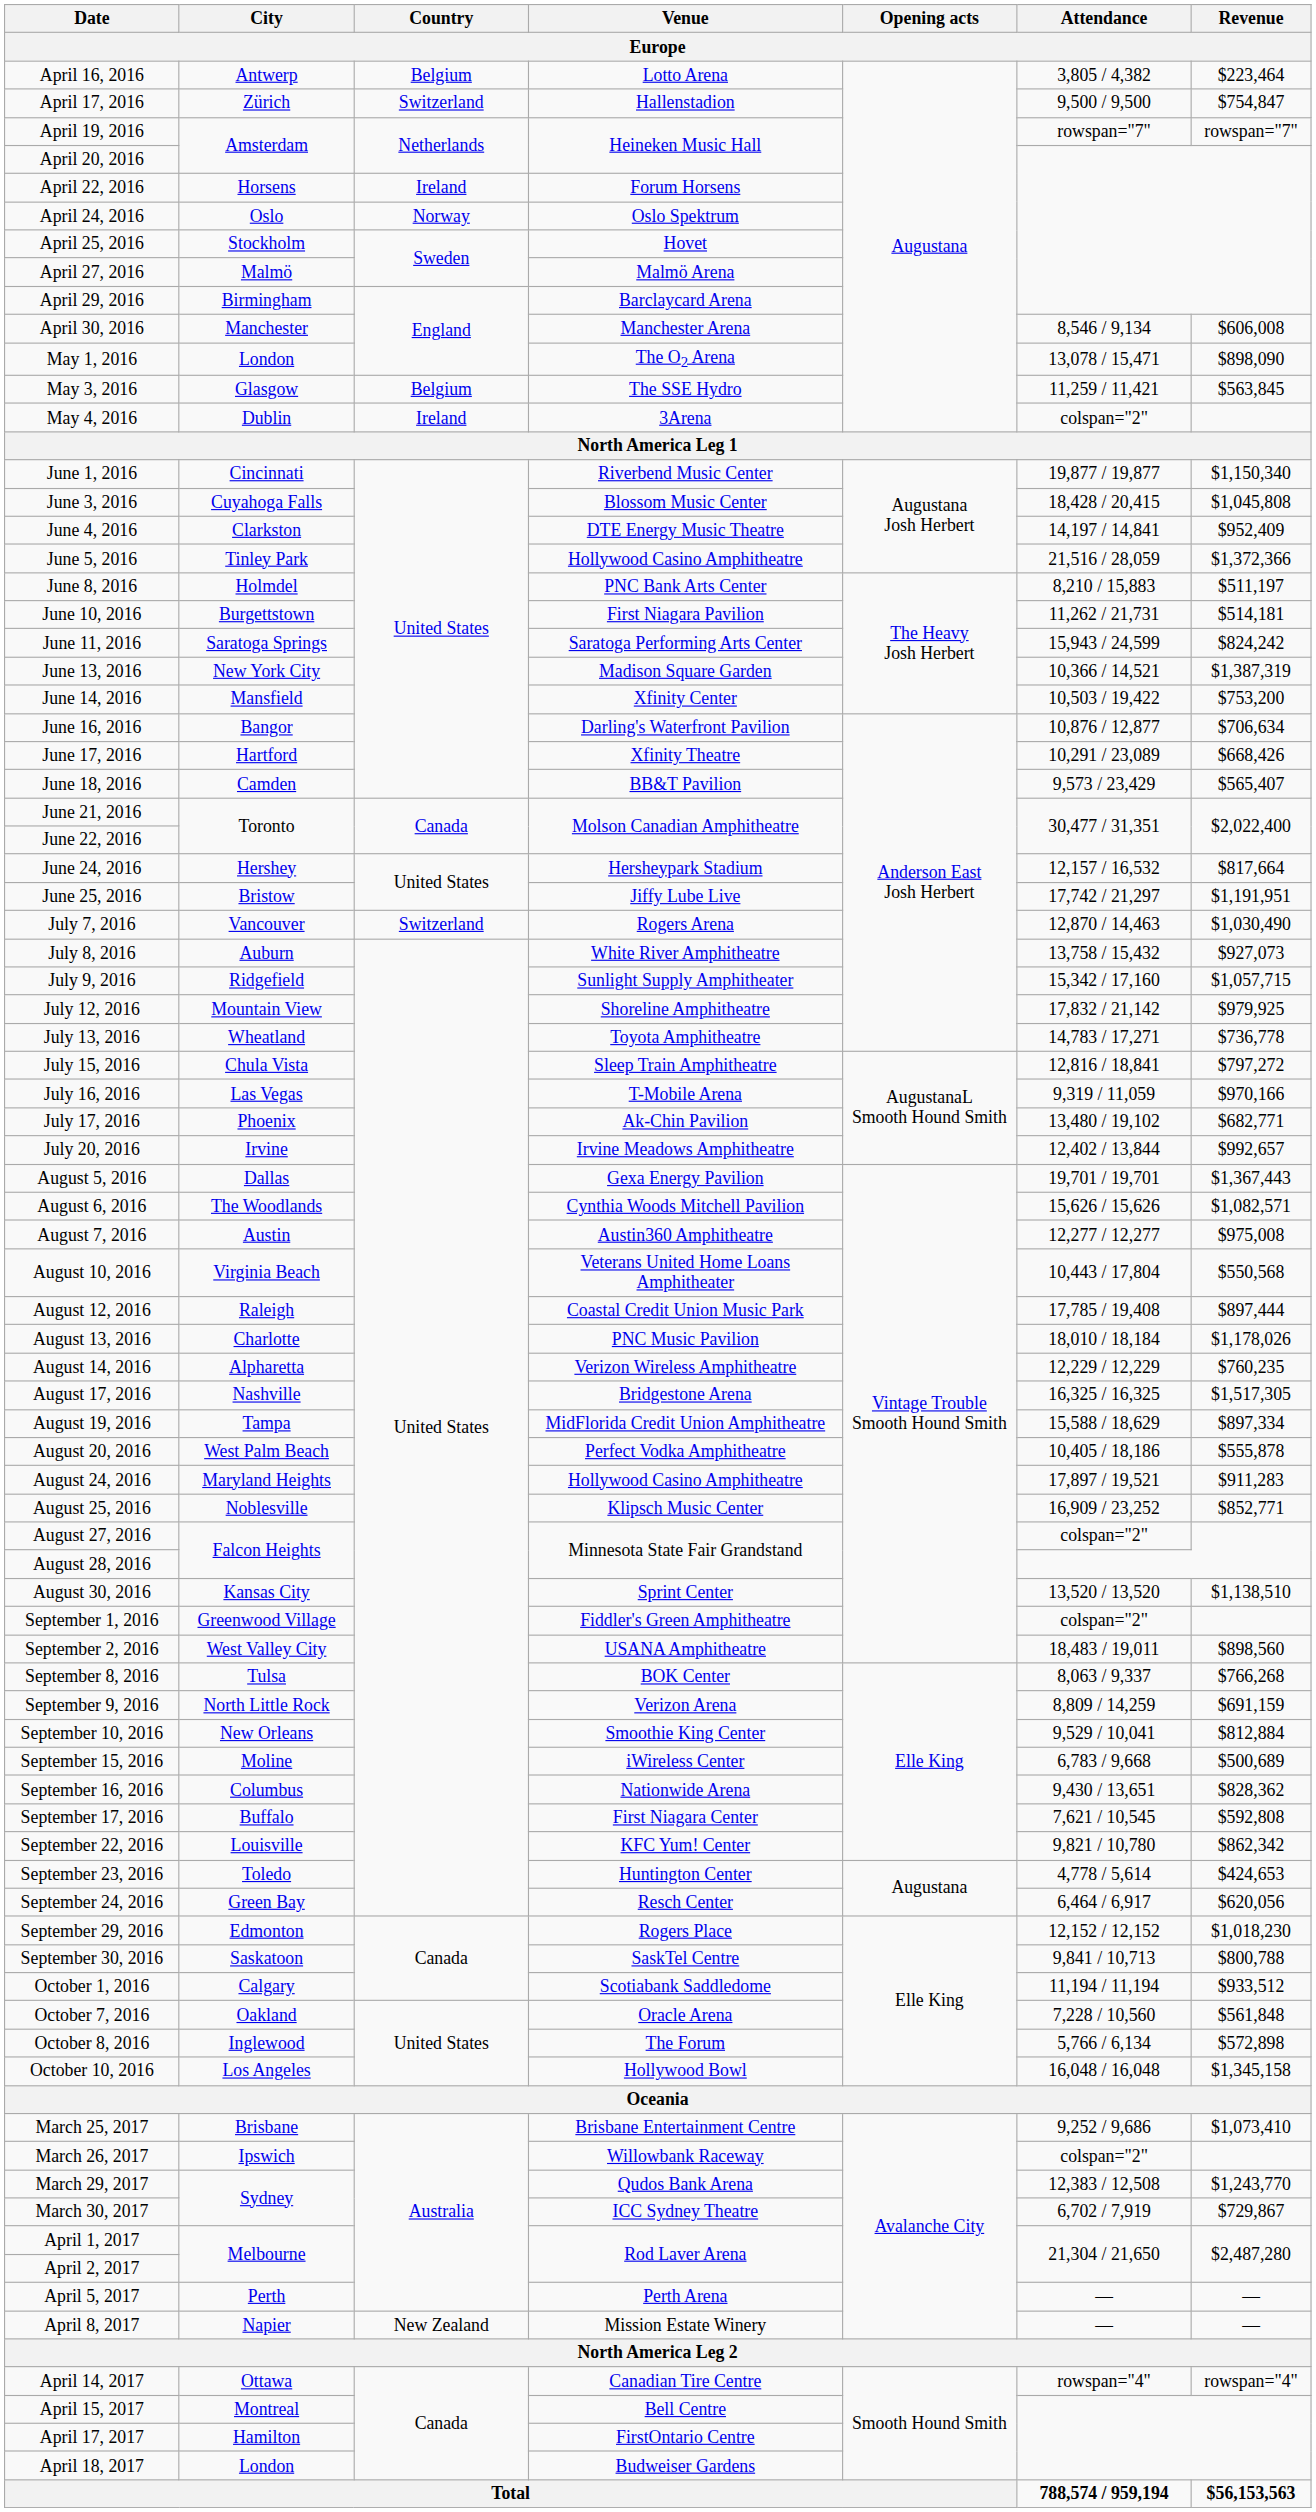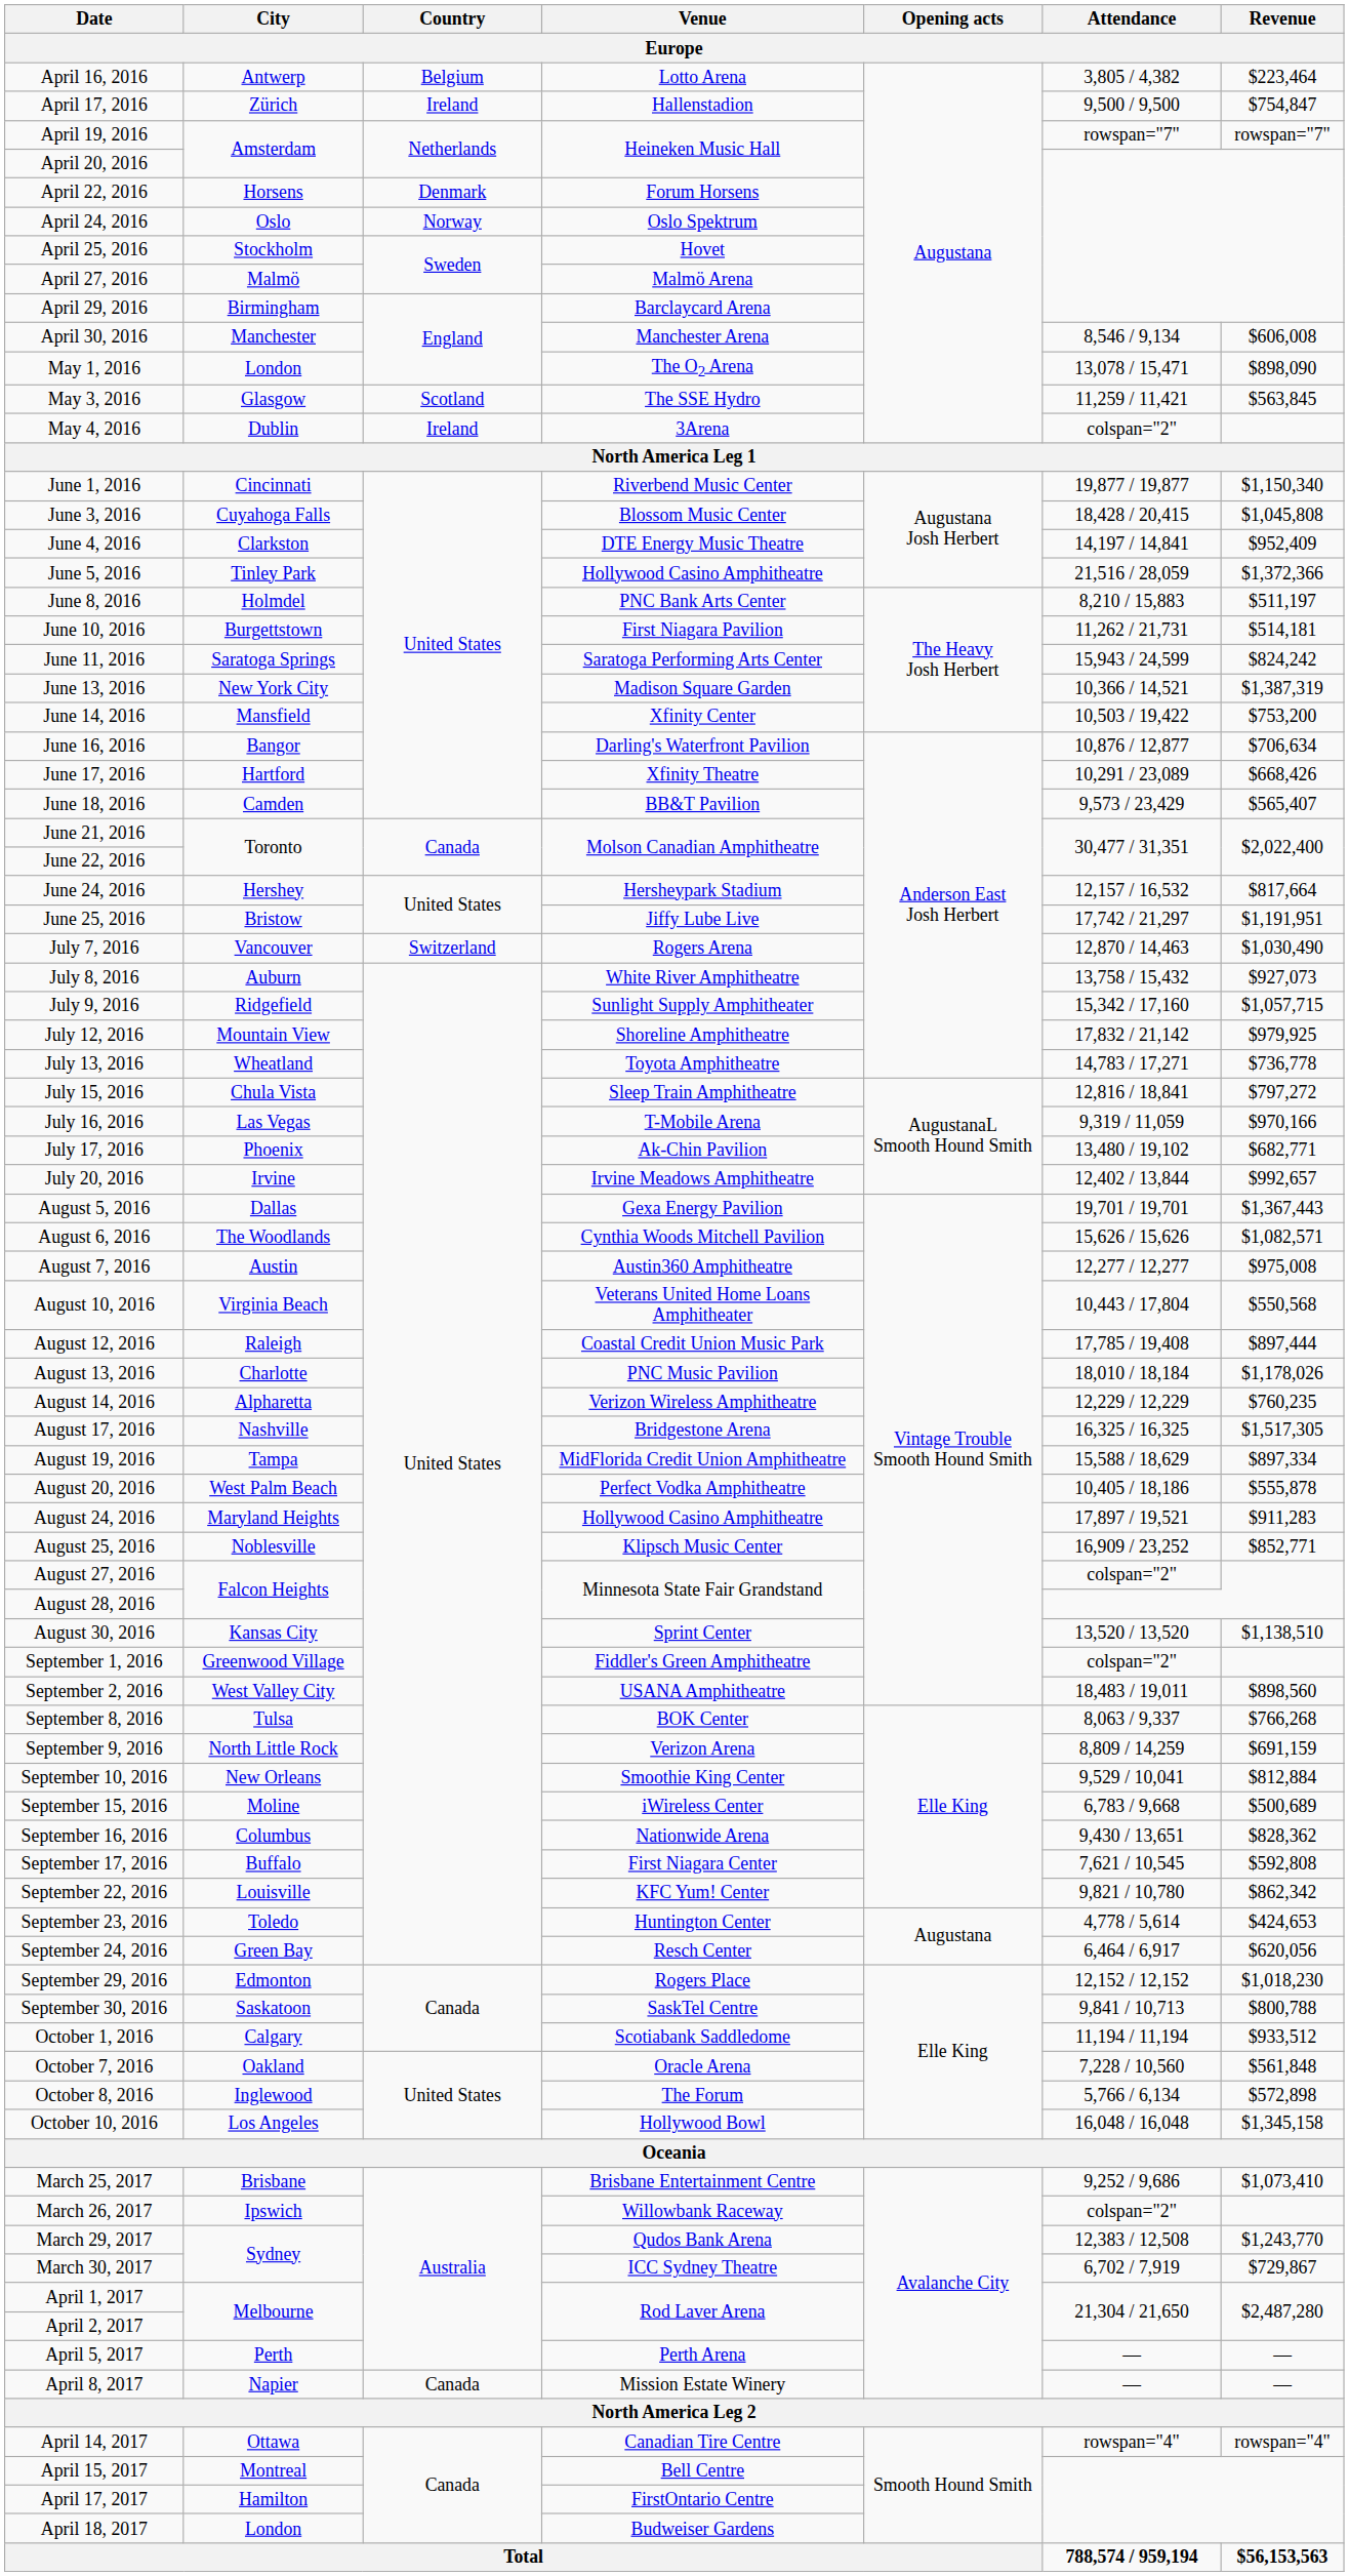April 17, 2016 | Country: Switzerland -> Ireland
April 22, 2016 | Country: Ireland -> Denmark
May 3, 2016 | Country: Belgium -> Scotland
April 8, 2017 | Country: New Zealand -> Canada
